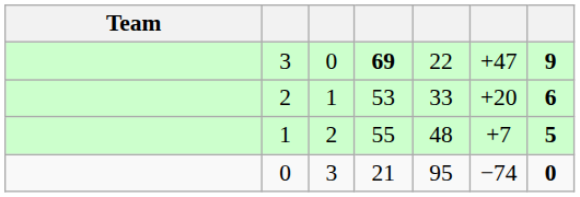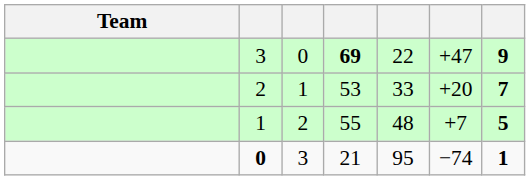row 3 | column 7: 6 -> 7
row 5 | column 2: normal -> bold
row 5 | column 7: 0 -> 1
